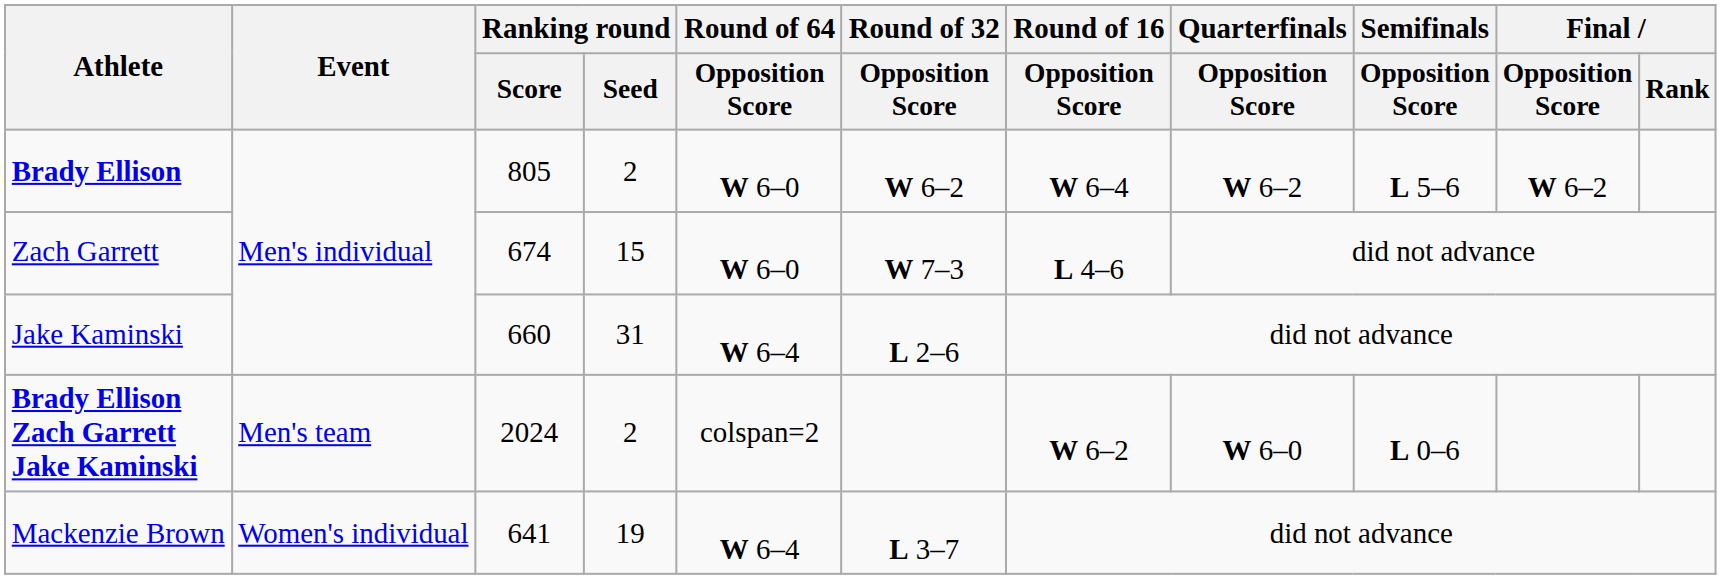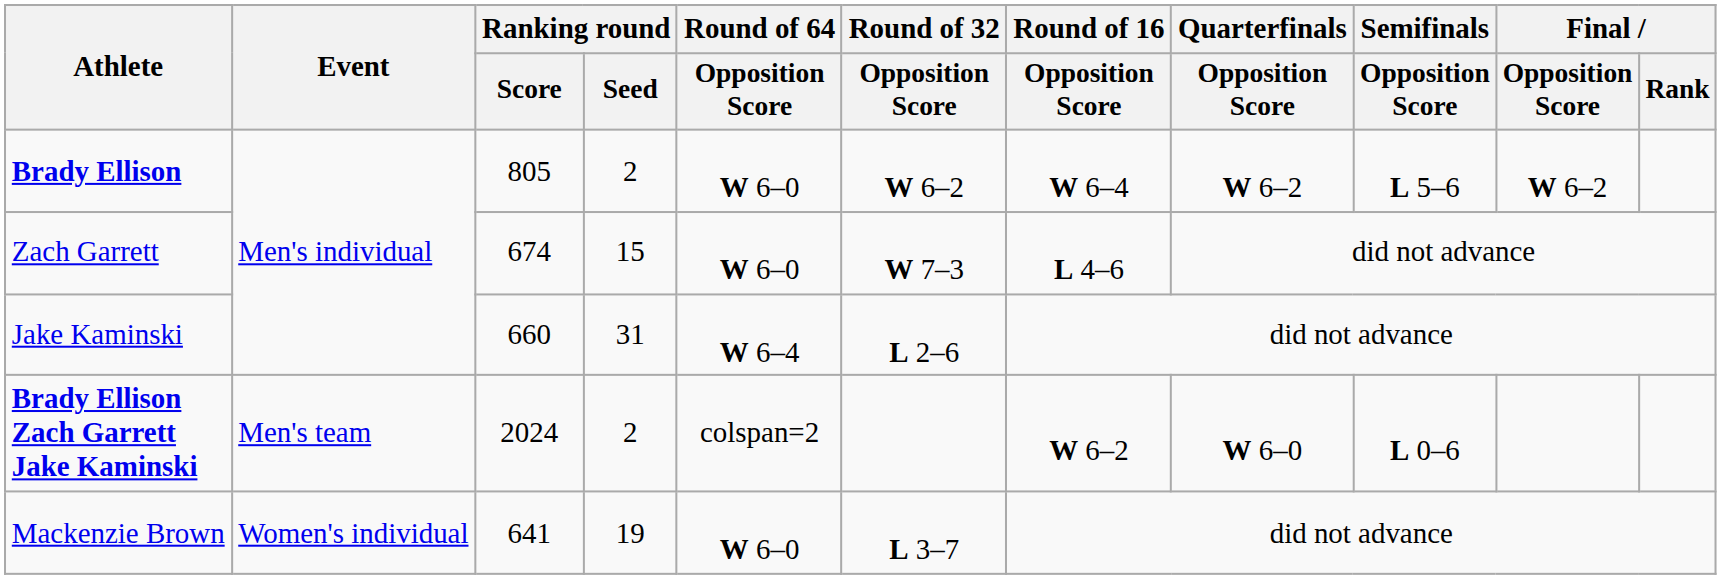Mackenzie Brown | Round of 64 / Opposition Score: W 6–4 -> W 6–0
